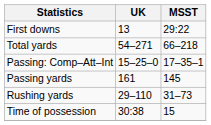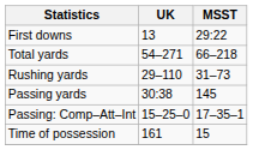rows swapped: Rushing yards <-> Passing: Comp–Att–Int
Passing yards | UK: 161 -> 30:38
Time of possession | UK: 30:38 -> 161
